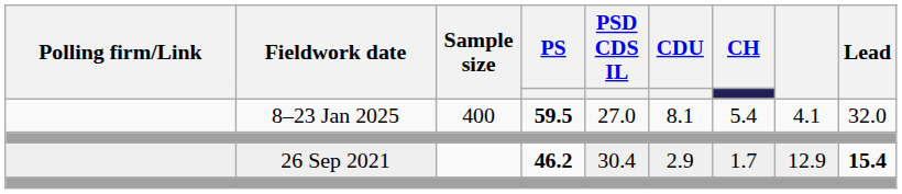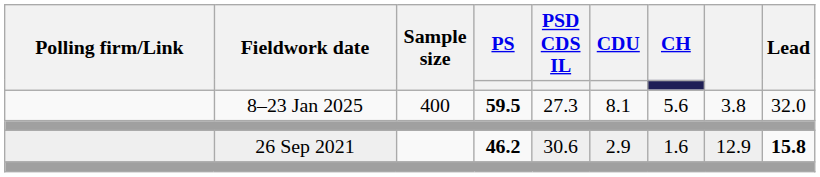8–23 Jan 2025 | PSD CDS IL: 27.0 -> 27.3
8–23 Jan 2025 | CH: 5.4 -> 5.6
8–23 Jan 2025 | column 8: 4.1 -> 3.8
26 Sep 2021 | PSD CDS IL: 30.4 -> 30.6
26 Sep 2021 | CH: 1.7 -> 1.6
26 Sep 2021 | Lead: 15.4 -> 15.8
